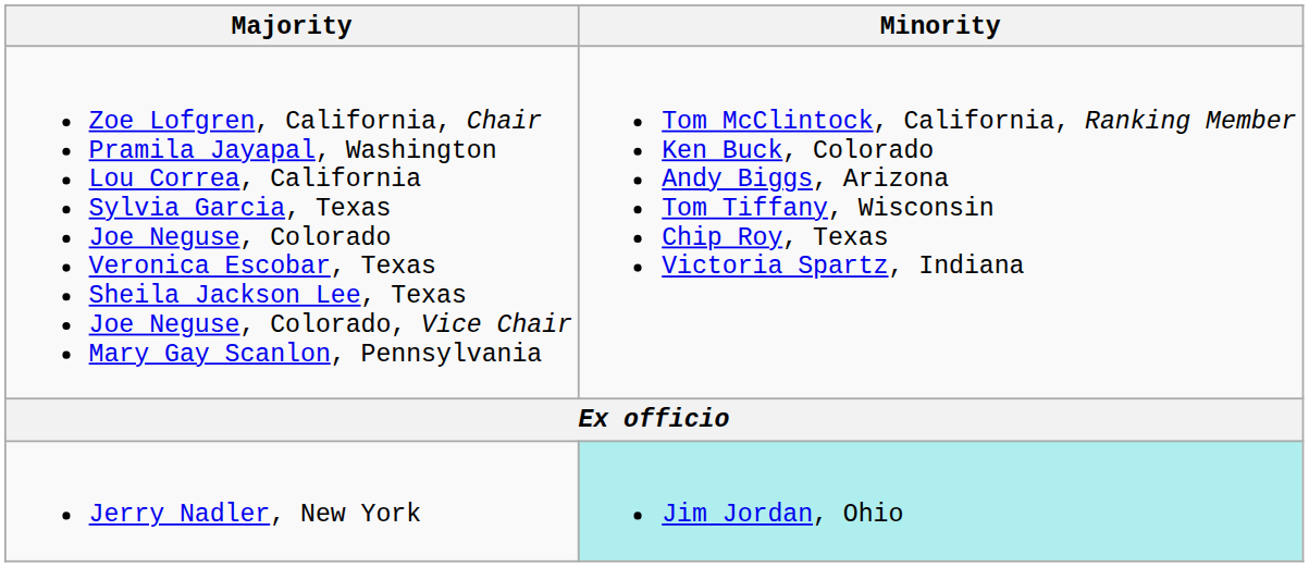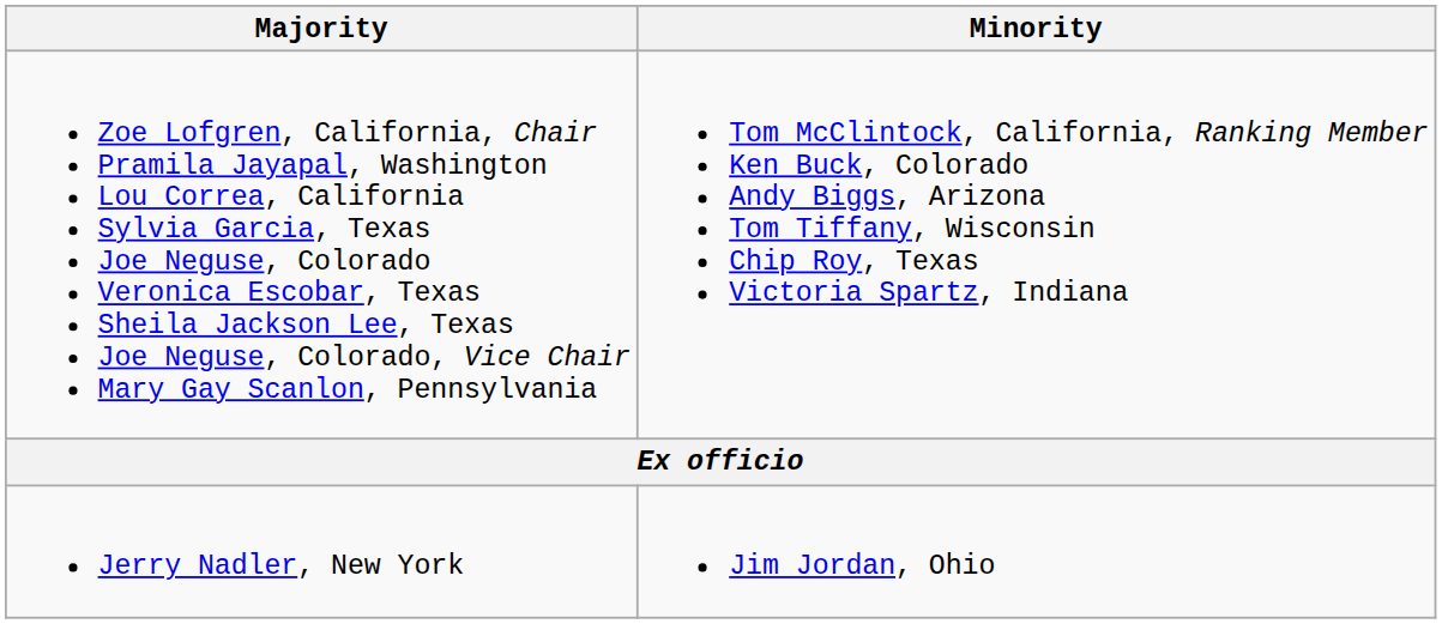Jerry Nadler, New York | Minority: paleturquoise background -> no background
